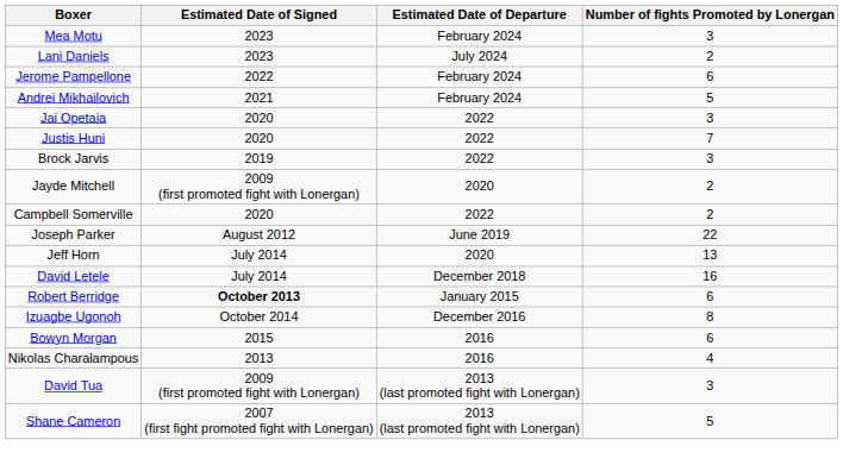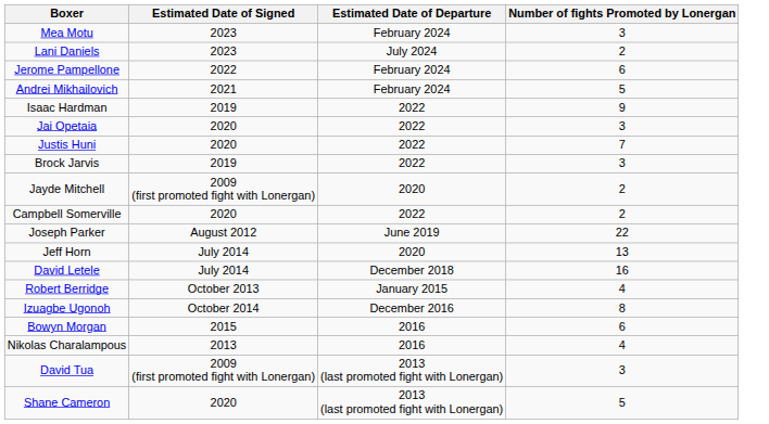+ row: Isaac Hardman | 2019 | 2022 | 9
Robert Berridge | Estimated Date of Signed: bold -> normal
Robert Berridge | Number of fights Promoted by Lonergan: 6 -> 4
Shane Cameron | Estimated Date of Signed: 2007 (first fight promoted fight with Lonergan) -> 2020
